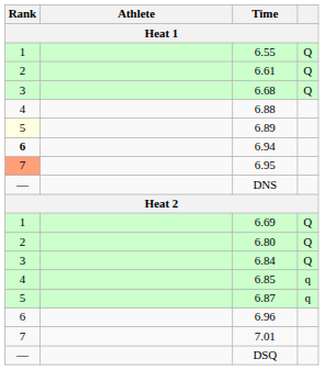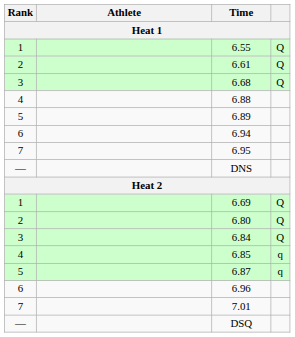6.89 | Rank: lightyellow background -> no background
6.94 | Rank: bold -> normal
6.95 | Rank: lightsalmon background -> no background
